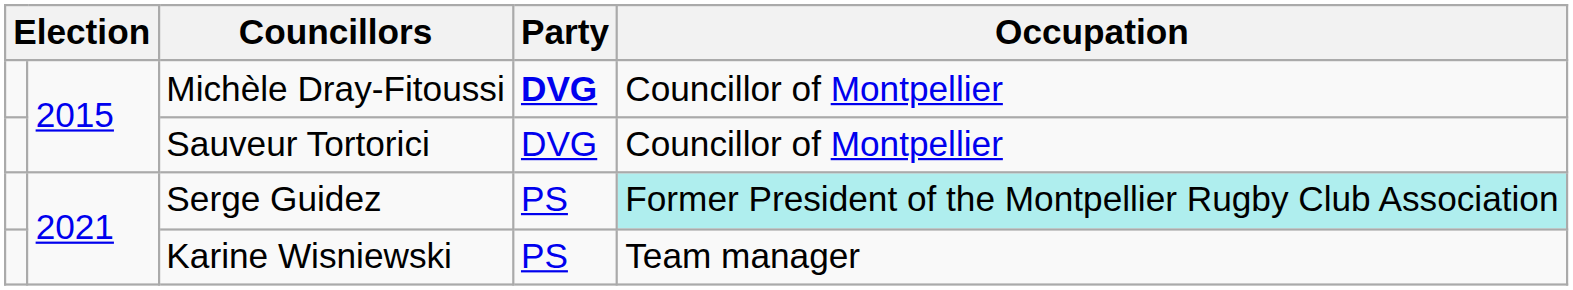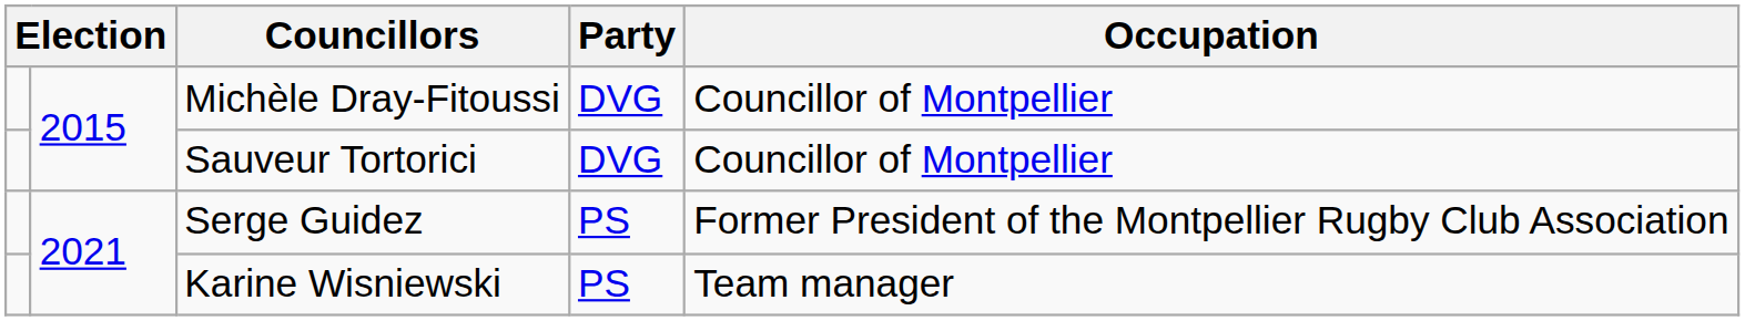Michèle Dray-Fitoussi | Party: bold -> normal
Serge Guidez | Occupation: paleturquoise background -> no background
